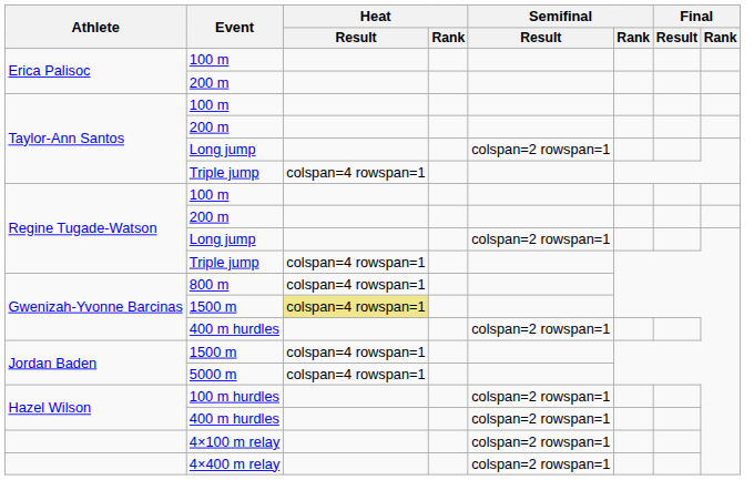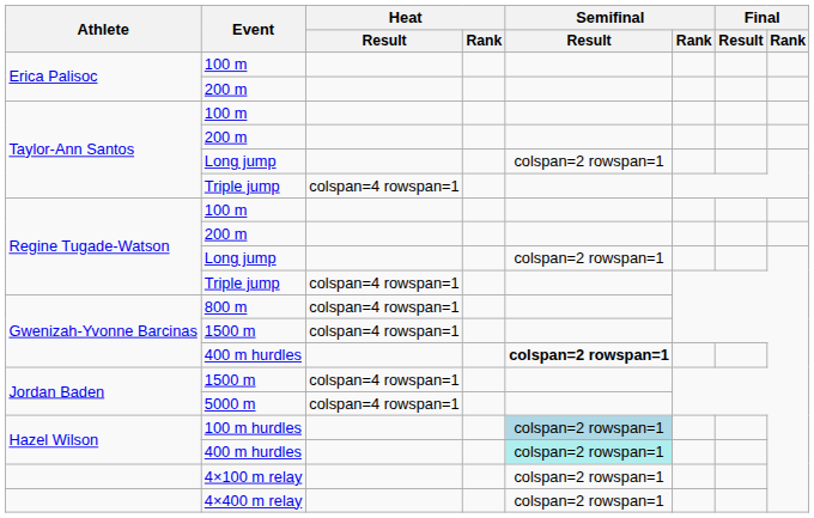Gwenizah-Yvonne Barcinas / 1500 m | Heat / Result: khaki background -> no background
Gwenizah-Yvonne Barcinas / 400 m hurdles | Semifinal / Result: normal -> bold
100 m hurdles | Semifinal / Result: no background -> lightblue background
Hazel Wilson / 400 m hurdles | Semifinal / Result: no background -> paleturquoise background
